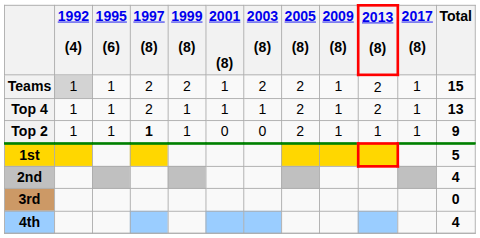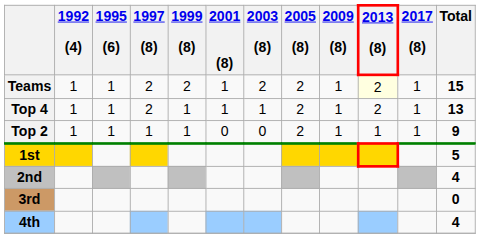Teams | 1992 (4): lightgrey background -> no background
Teams | 2013 (8): no background -> lightyellow background
Top 2 | 1997 (8): bold -> normal
